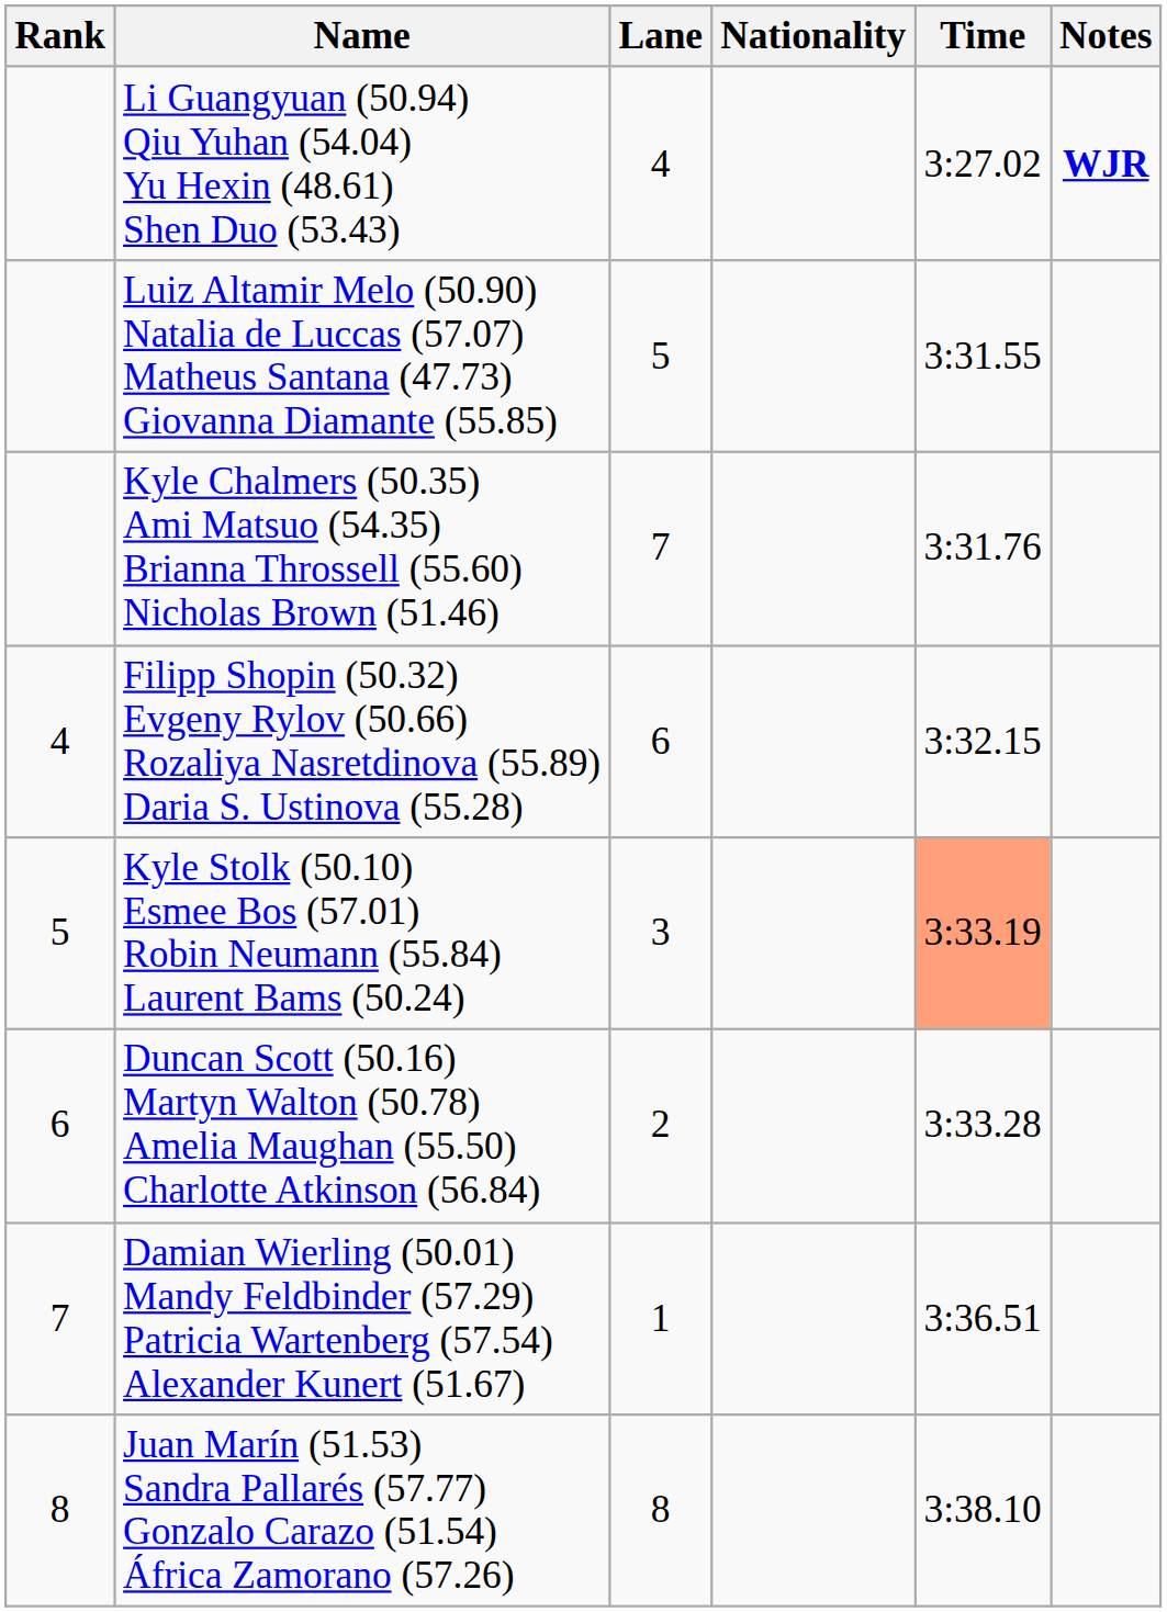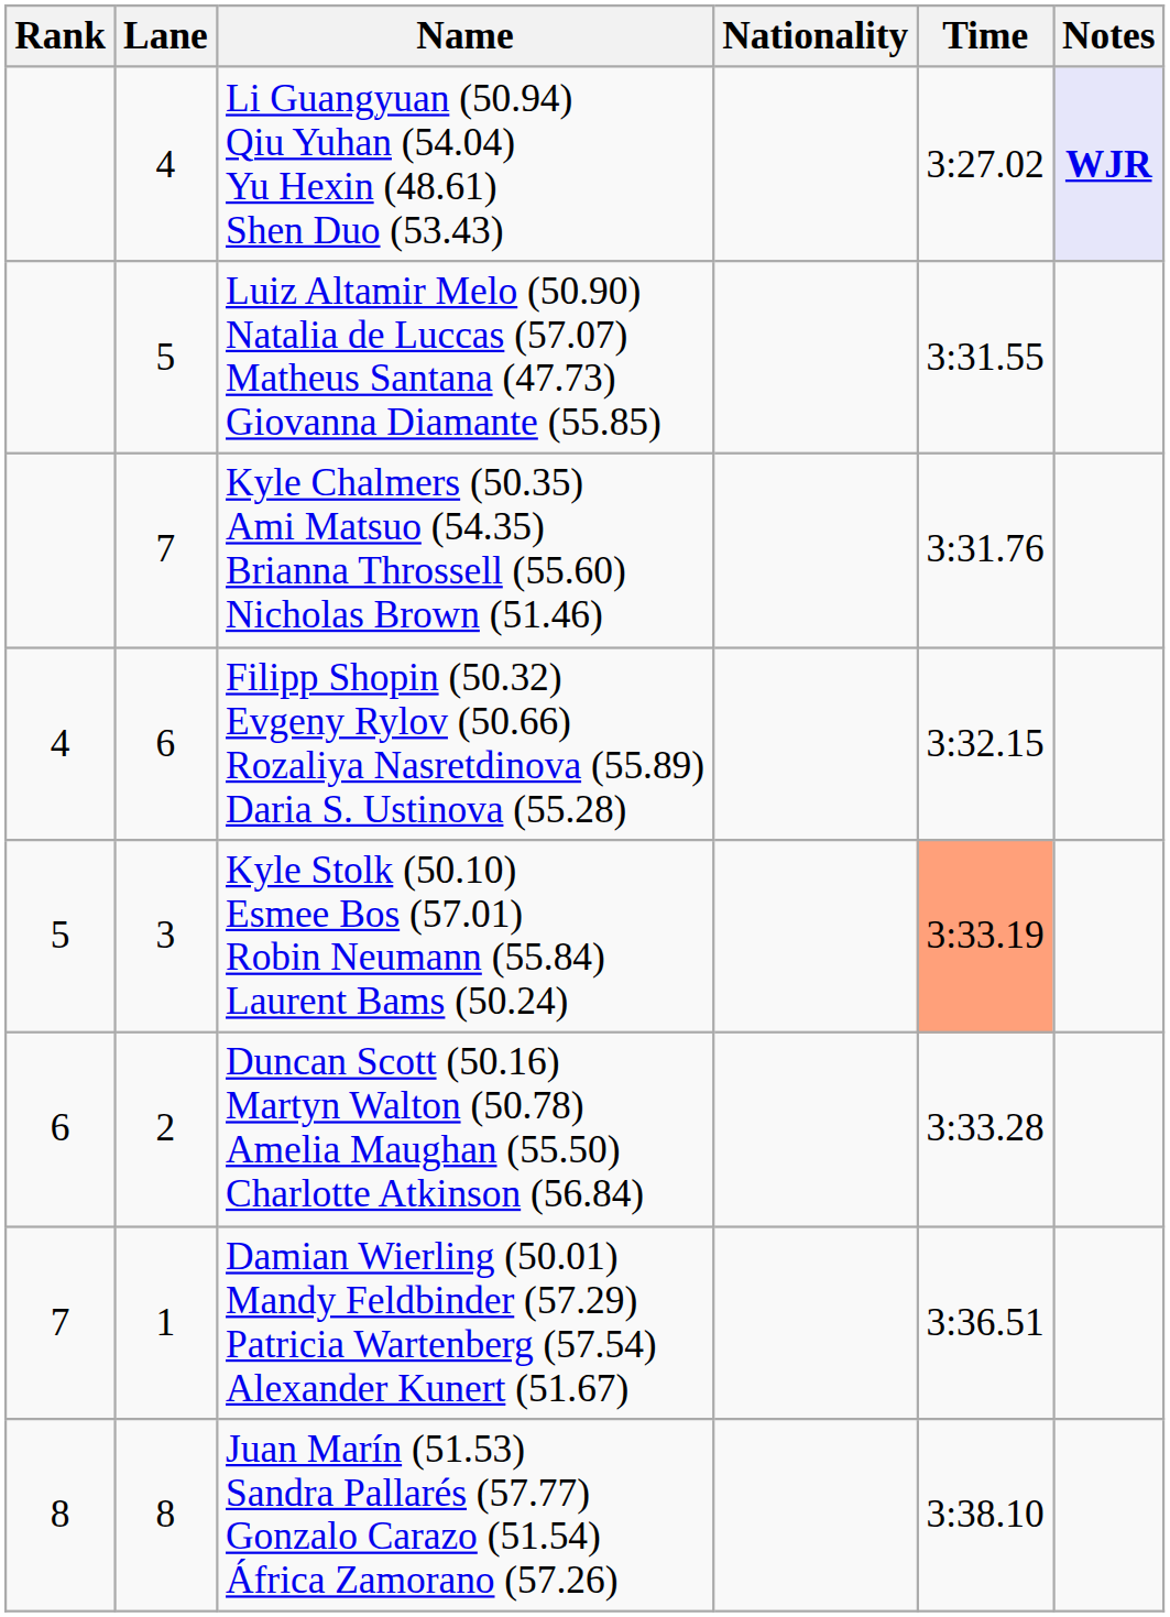columns swapped: Lane <-> Name
row 2 | Notes: no background -> lavender background
